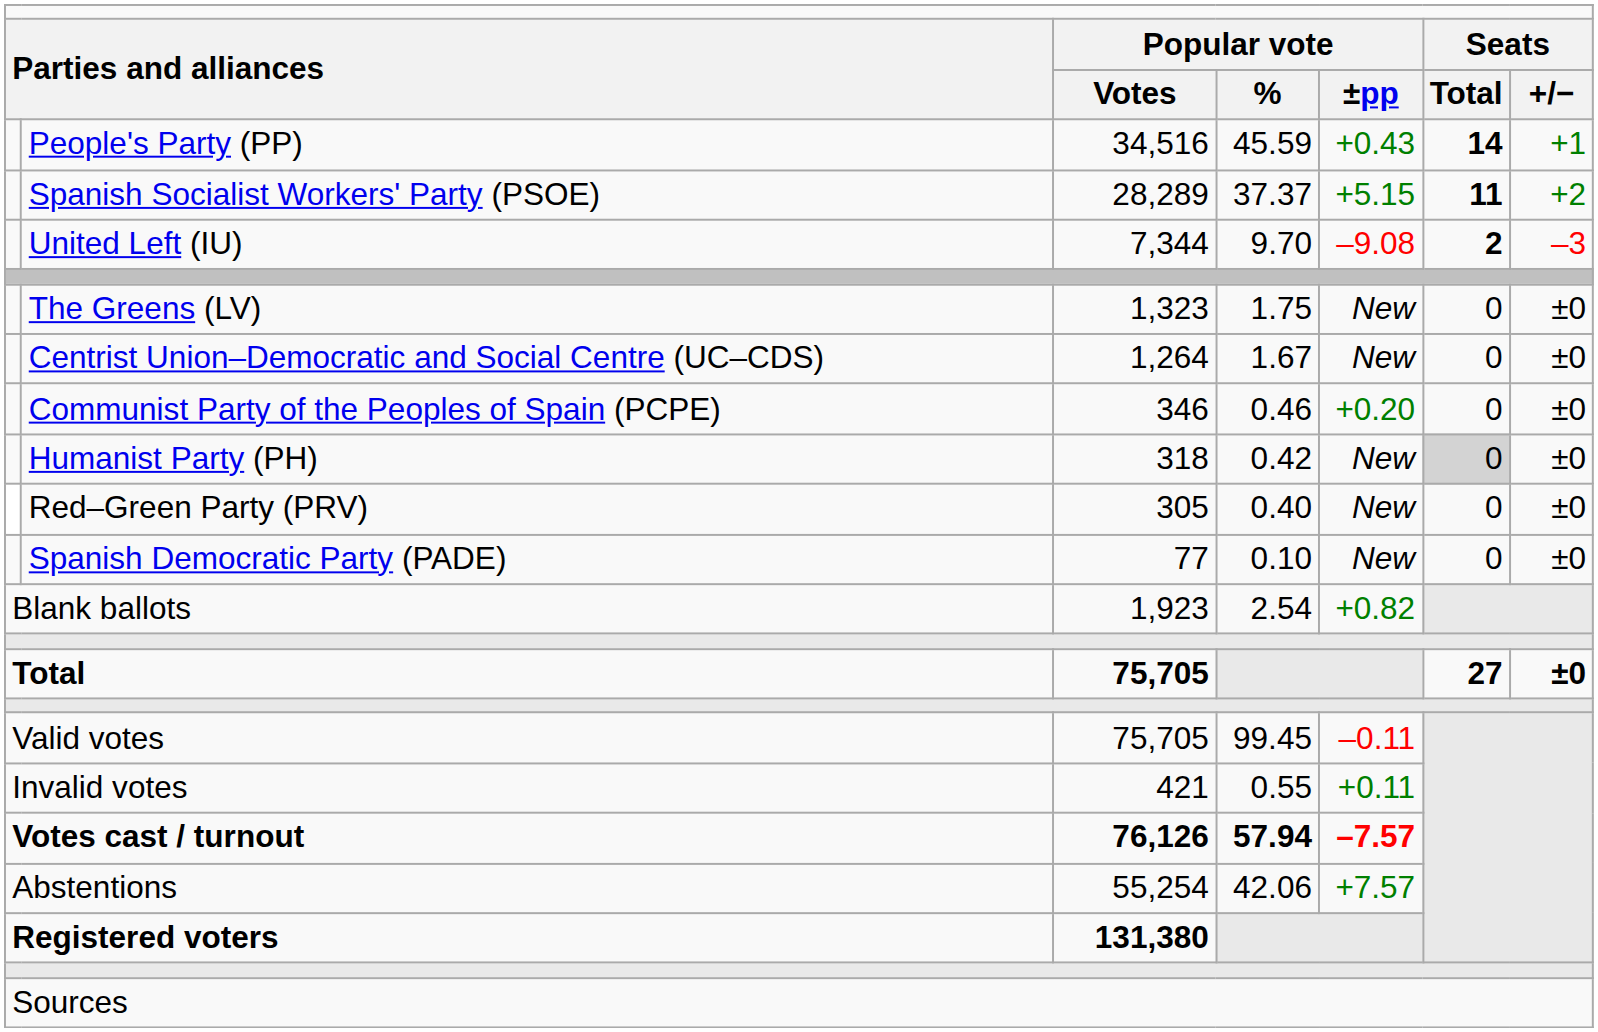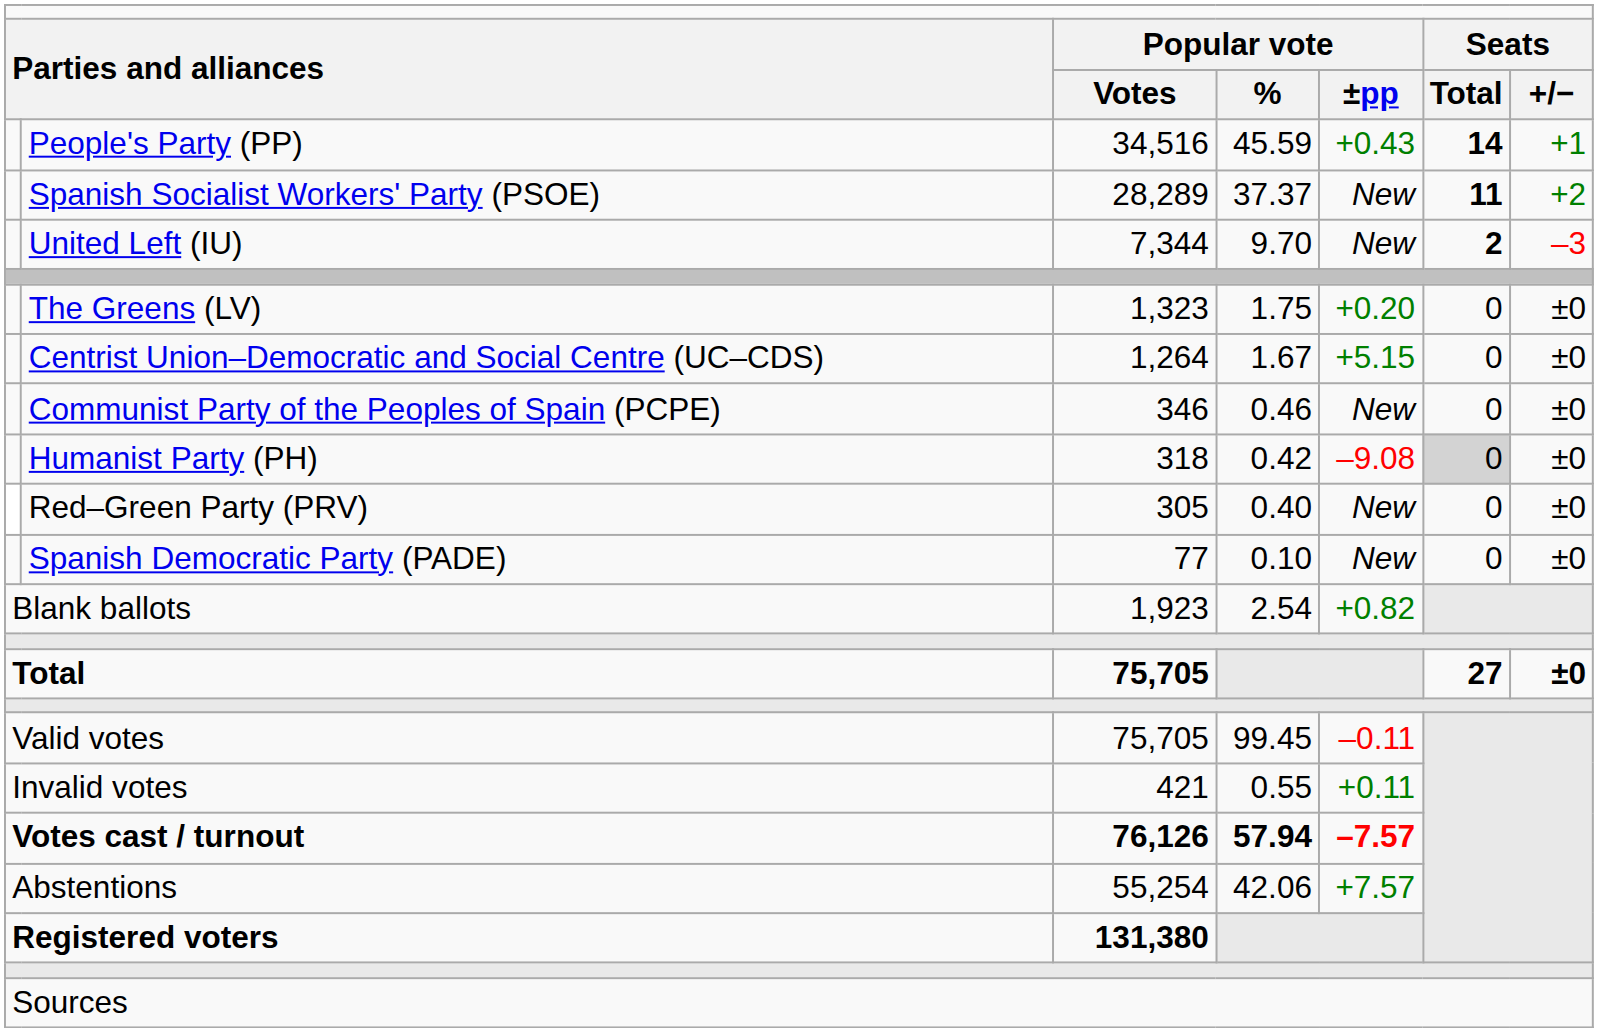Spanish Socialist Workers' Party (PSOE) | column 5: +5.15 -> New
United Left (IU) | column 5: –9.08 -> New
The Greens (LV) | column 5: New -> +0.20
Centrist Union–Democratic and Social Centre (UC–CDS) | column 5: New -> +5.15
Communist Party of the Peoples of Spain (PCPE) | column 5: +0.20 -> New
Humanist Party (PH) | column 5: New -> –9.08
